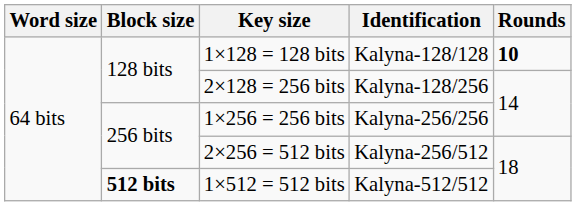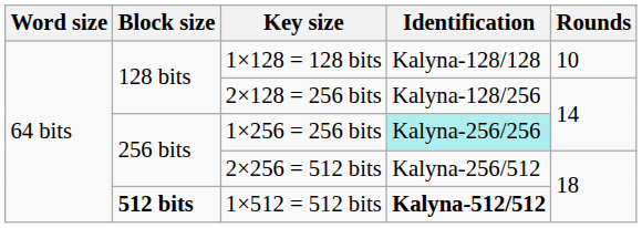1×128 = 128 bits | Rounds: bold -> normal
1×256 = 256 bits | Identification: no background -> paleturquoise background
1×512 = 512 bits | Identification: normal -> bold
